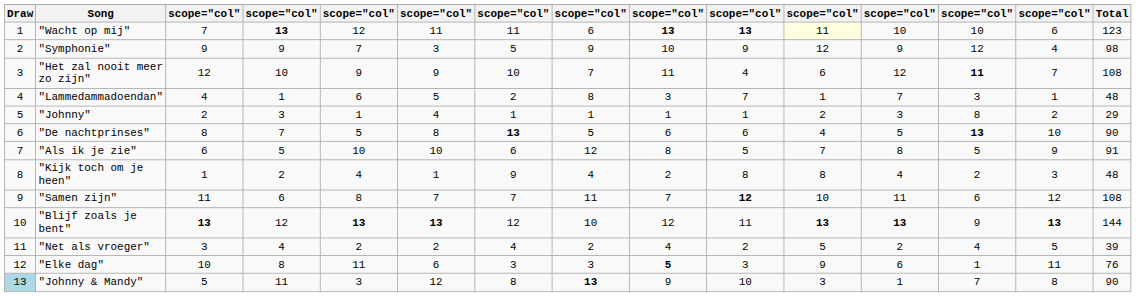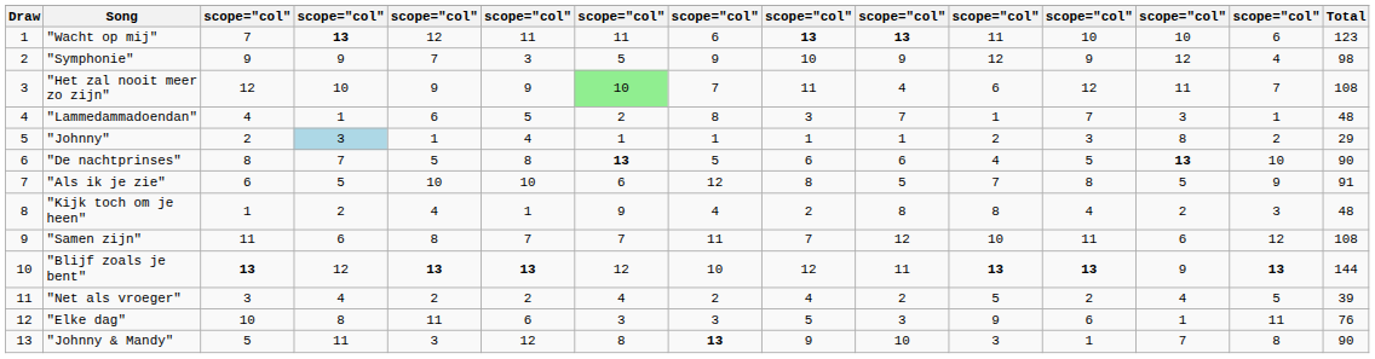"Wacht op mij" | column 11: lightyellow background -> no background
"Het zal nooit meer zo zijn" | column 7: no background -> lightgreen background
"Het zal nooit meer zo zijn" | column 13: bold -> normal
"Johnny" | column 4: no background -> lightblue background
"Samen zijn" | column 10: bold -> normal
"Elke dag" | column 9: bold -> normal
"Johnny & Mandy" | Draw: lightblue background -> no background
